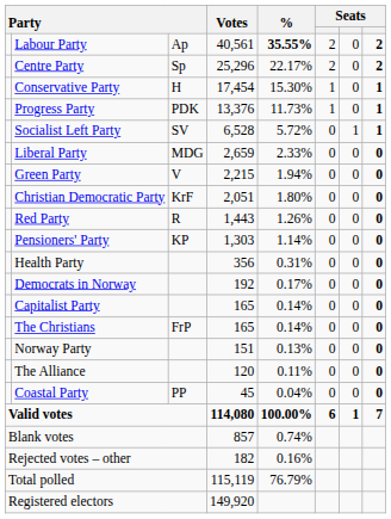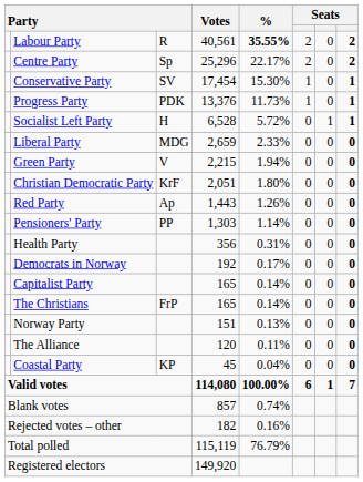Labour Party | column 3: Ap -> R
Conservative Party | column 3: H -> SV
Socialist Left Party | column 3: SV -> H
Red Party | column 3: R -> Ap
Pensioners' Party | column 3: KP -> PP
Coastal Party | column 3: PP -> KP
